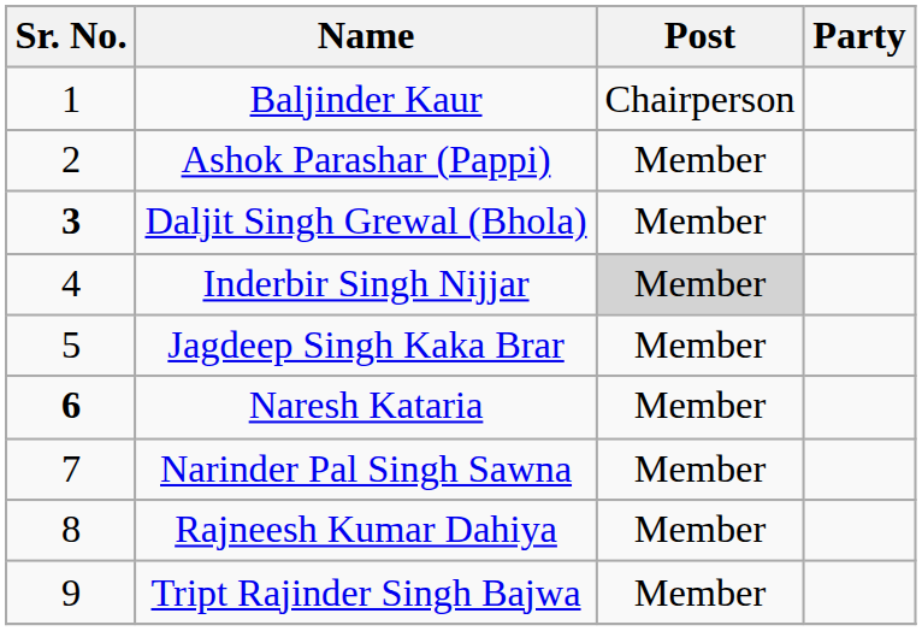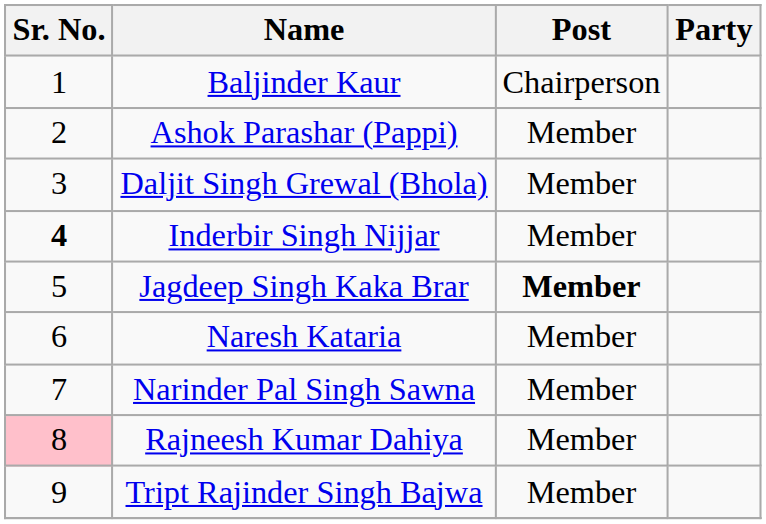Daljit Singh Grewal (Bhola) | Sr. No.: bold -> normal
Inderbir Singh Nijjar | Sr. No.: normal -> bold
Inderbir Singh Nijjar | Post: lightgrey background -> no background
Jagdeep Singh Kaka Brar | Post: normal -> bold
Naresh Kataria | Sr. No.: bold -> normal
Rajneesh Kumar Dahiya | Sr. No.: no background -> pink background
